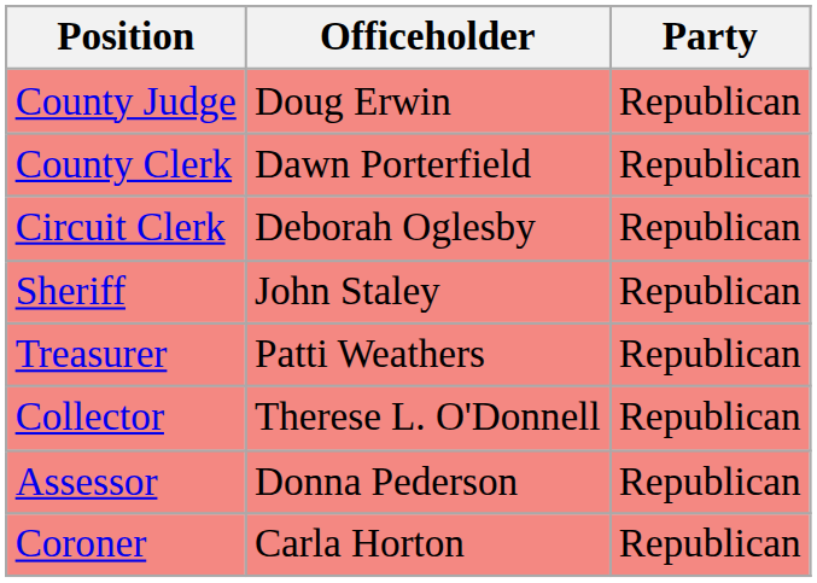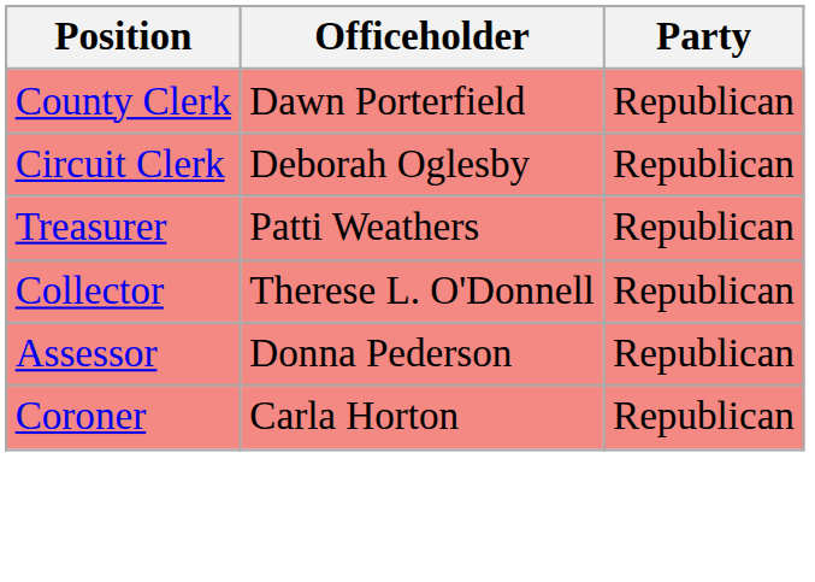- row: County Judge | Doug Erwin | Republican
- row: Sheriff | John Staley | Republican
